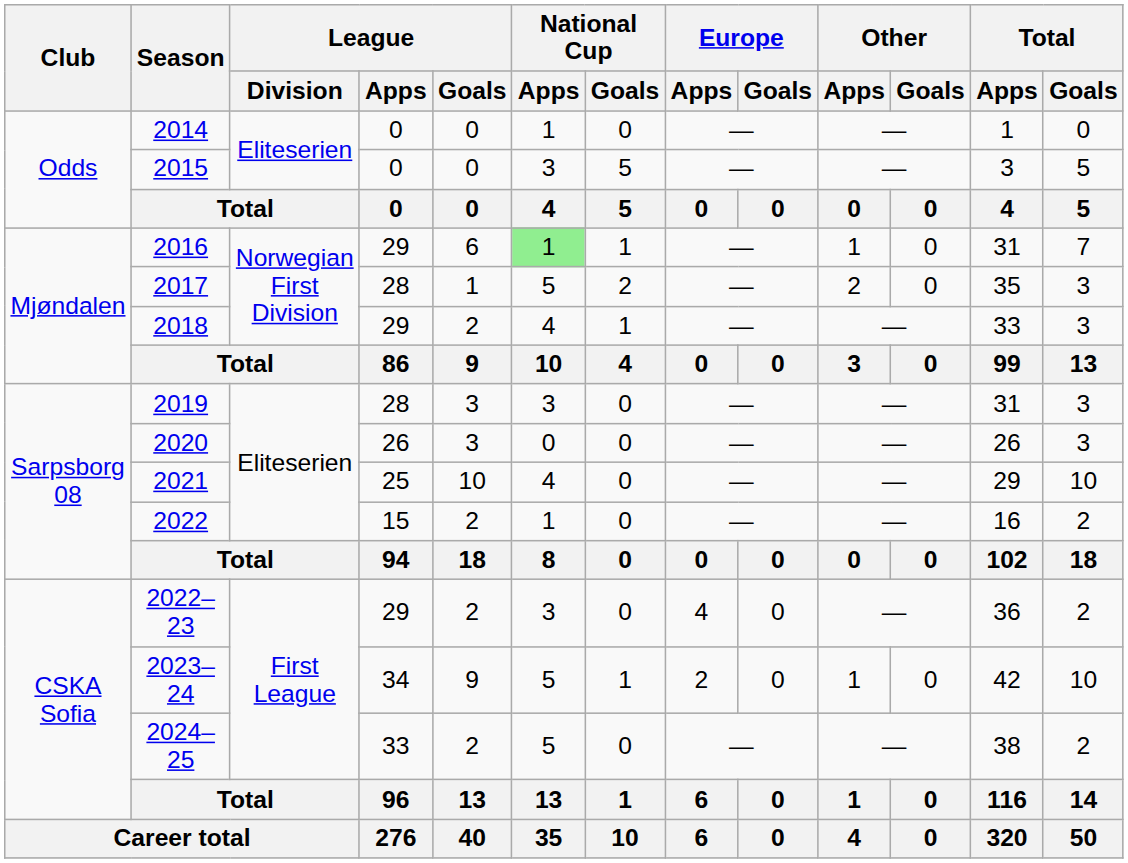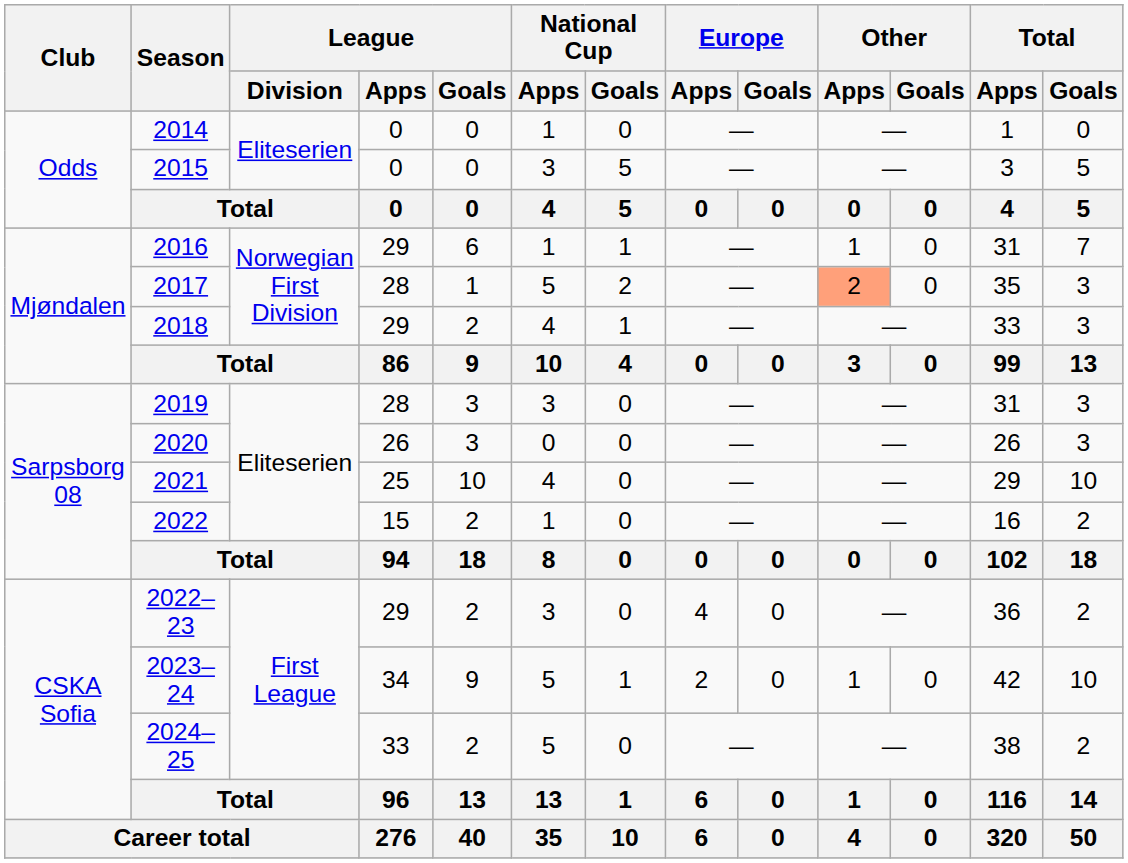2016 | National Cup / Apps: lightgreen background -> no background
2017 | Other / Apps: no background -> lightsalmon background
